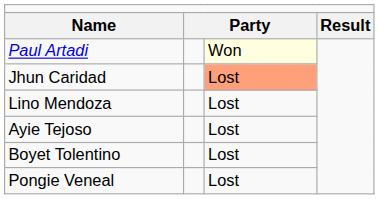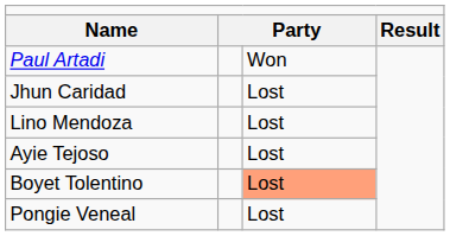Paul Artadi | column 3: lightyellow background -> no background
Jhun Caridad | column 3: lightsalmon background -> no background
Boyet Tolentino | column 3: no background -> lightsalmon background
